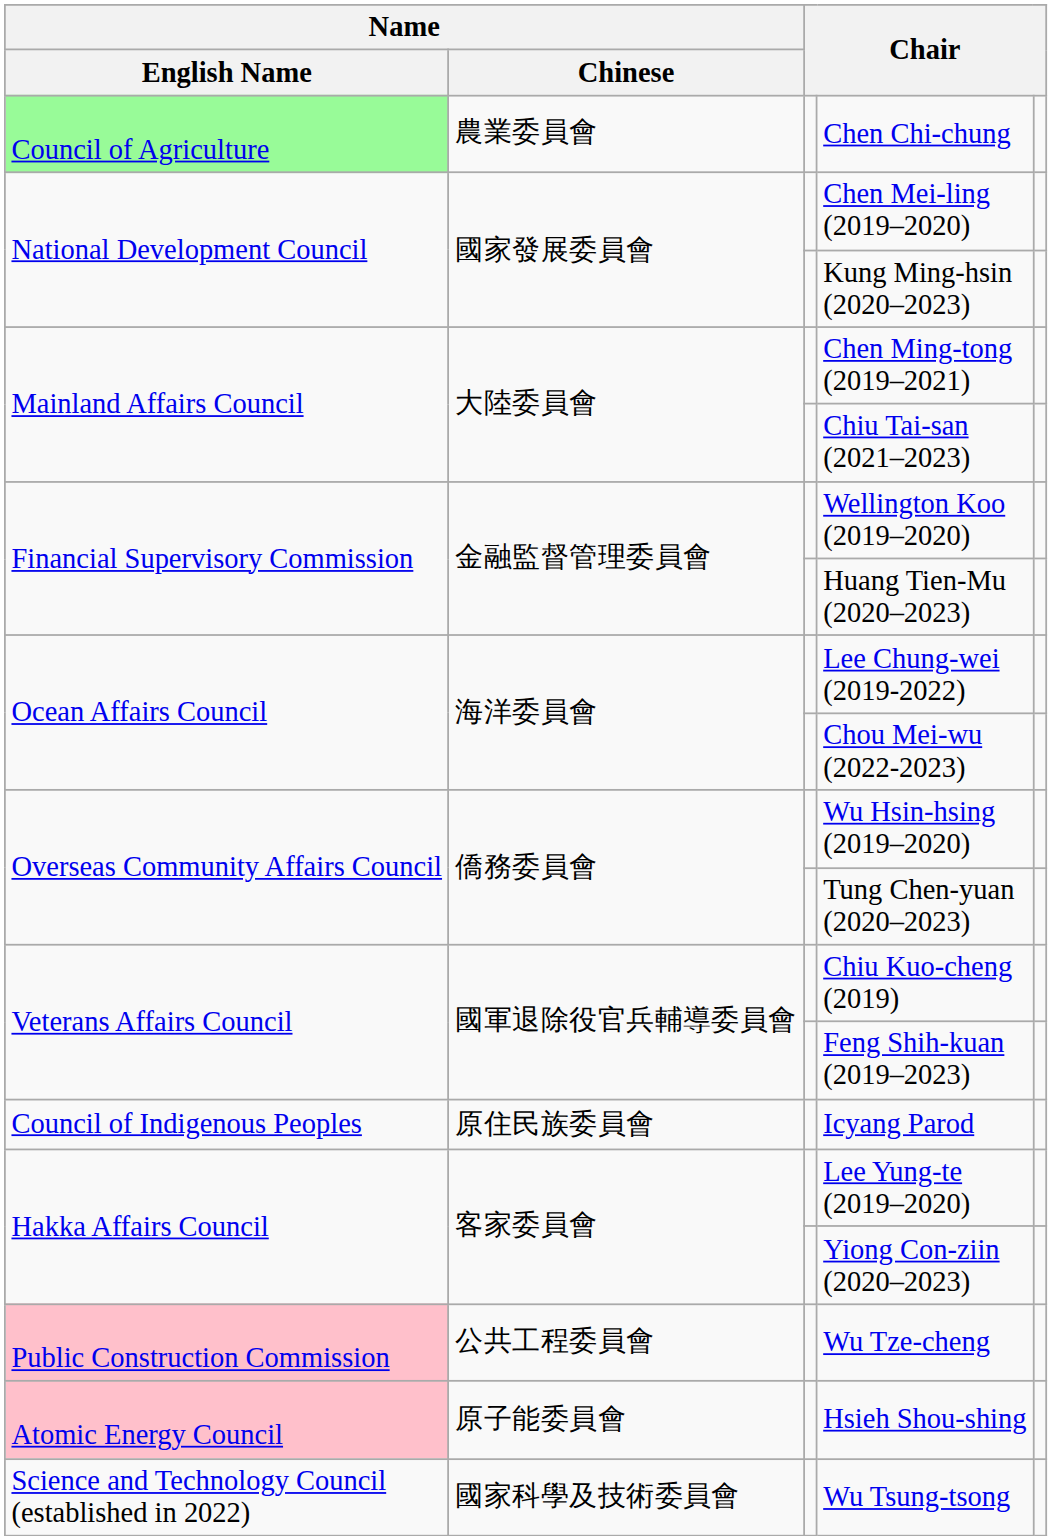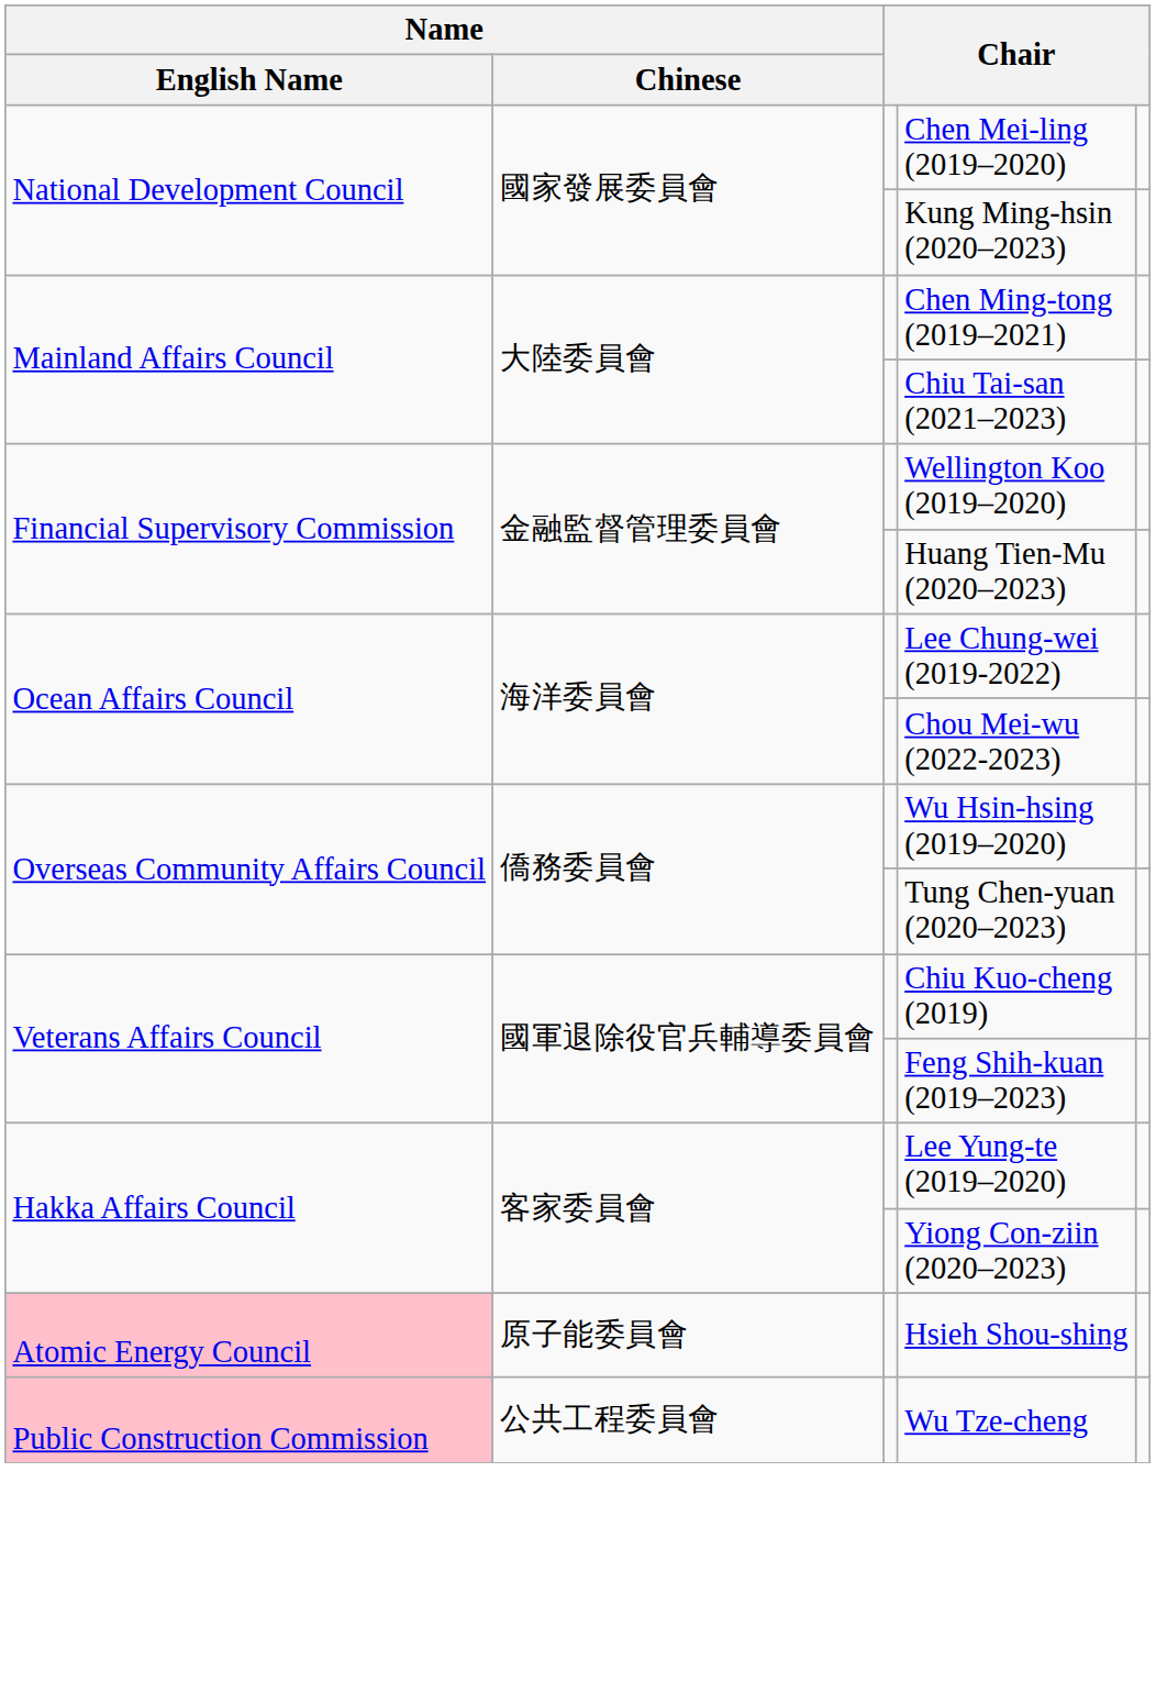- row: Council of Agriculture | 農業委員會 | Chen Chi-chung
- row: Council of Indigenous Peoples | 原住民族委員會 | Icyang Parod
rows swapped: Wu Tze-cheng <-> Hsieh Shou-shing
- row: Science and Technology Council (established in 2022) | 國家科學及技術委員會 | Wu Tsung-tsong
